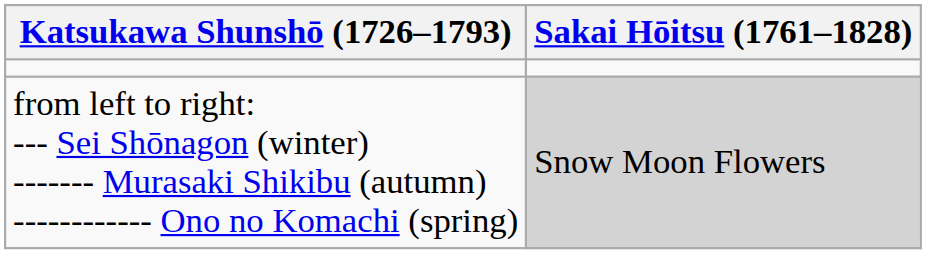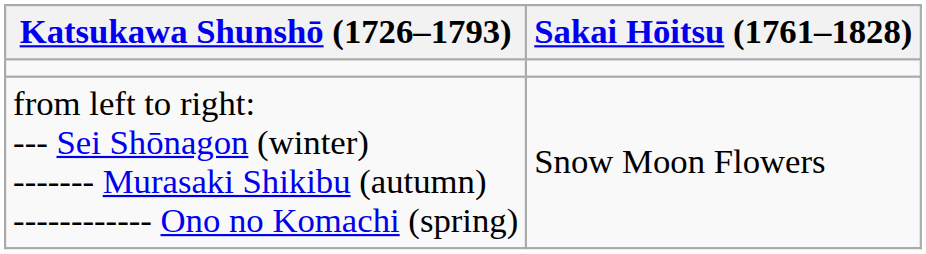row 3 | Sakai Hōitsu (1761–1828): lightgrey background -> no background
